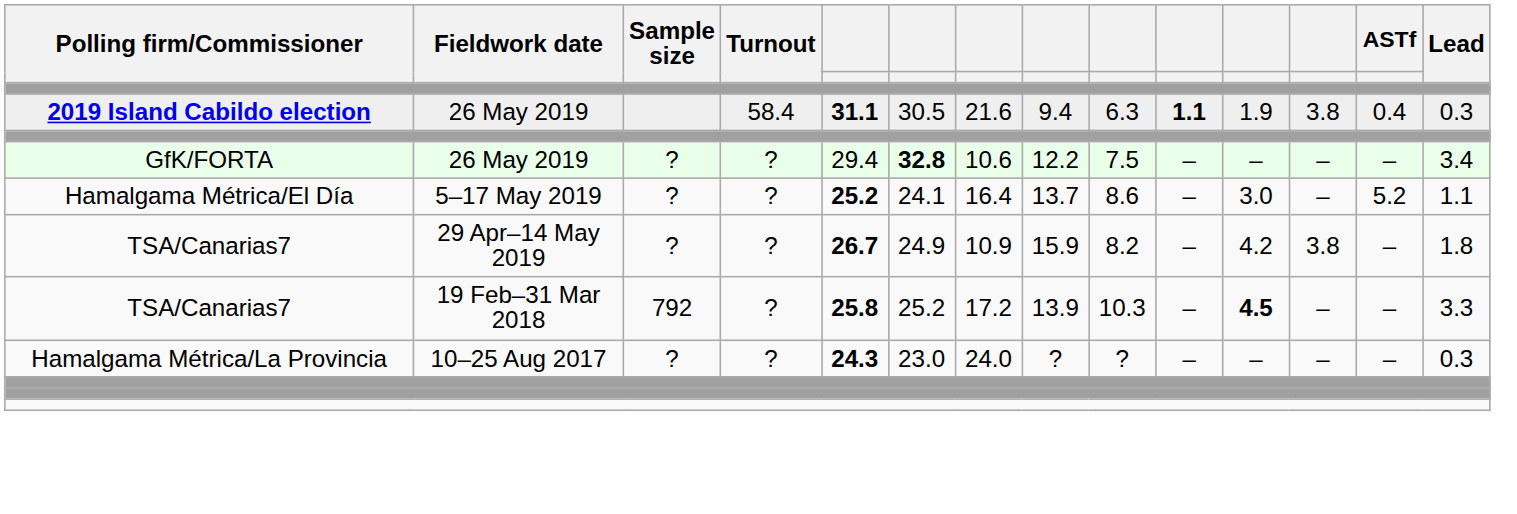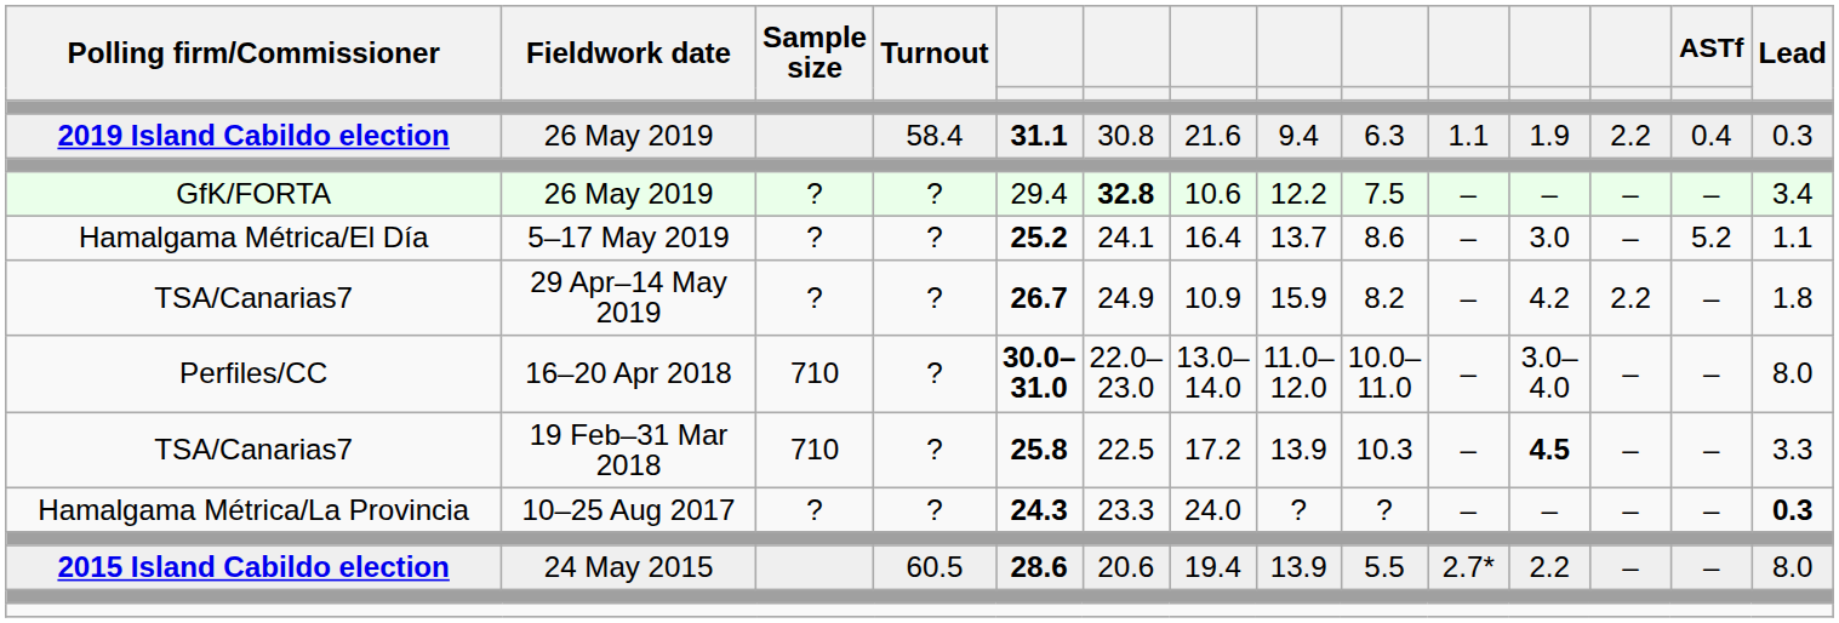2019 Island Cabildo election | column 6: 30.5 -> 30.8
2019 Island Cabildo election | column 10: bold -> normal
2019 Island Cabildo election | column 12: 3.8 -> 2.2
TSA/Canarias7 / 29 Apr–14 May 2019 | column 12: 3.8 -> 2.2
+ row: Perfiles/CC | 16–20 Apr 2018 | 710 | ? | 30.0– 31.0 | 22.0– 23.0 | 13.0– 14.0 | 11.0– 12.0 | 10.0– 11.0 | – | 3.0– 4.0 | – | – | 8.0
TSA/Canarias7 / 19 Feb–31 Mar 2018 | Sample size: 792 -> 710
TSA/Canarias7 / 19 Feb–31 Mar 2018 | column 6: 25.2 -> 22.5
Hamalgama Métrica/La Provincia | column 6: 23.0 -> 23.3
Hamalgama Métrica/La Provincia | Lead: normal -> bold
+ row: 2015 Island Cabildo election | 24 May 2015 | 60.5 | 28.6 | 20.6 | 19.4 | 13.9 | 5.5 | 2.7* | 2.2 | – | – | 8.0
